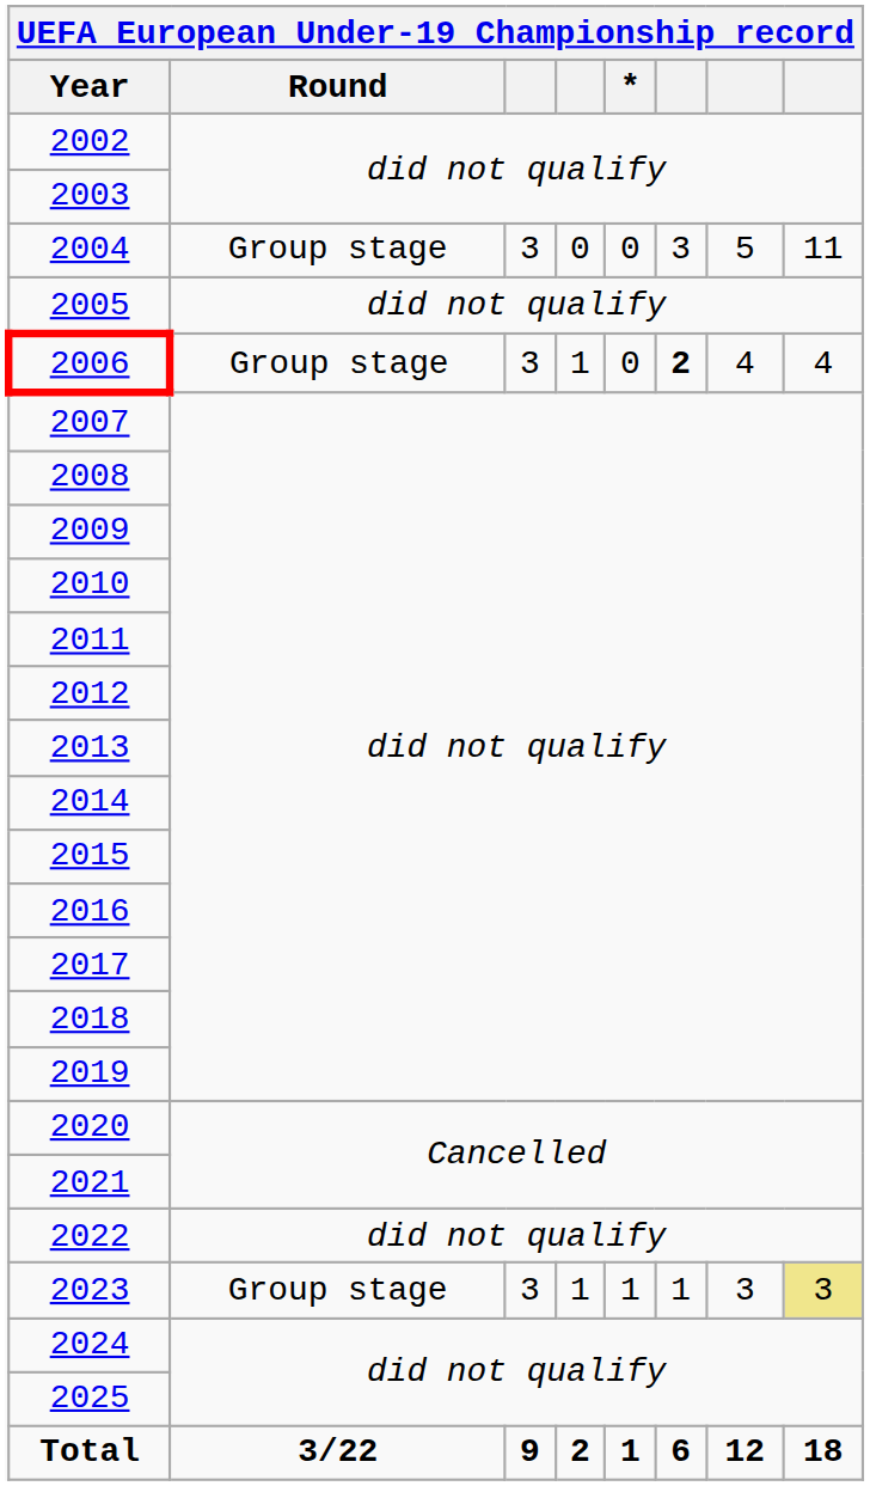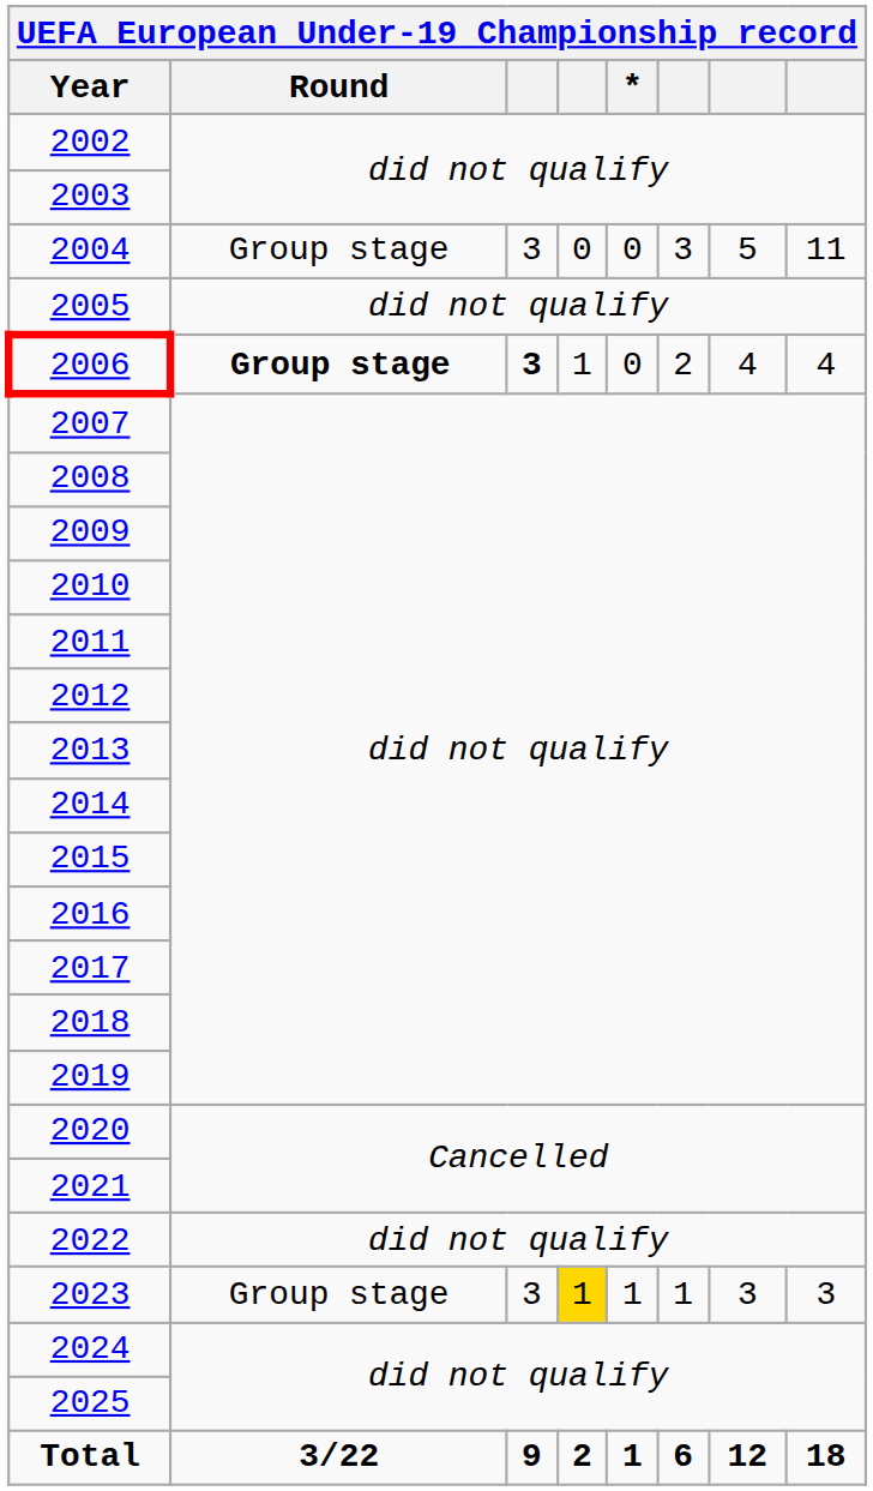2006 | UEFA European Under-19 Championship record / Round: normal -> bold
2006 | column 3: normal -> bold
2006 | column 6: bold -> normal
2023 | column 4: no background -> gold background
2023 | column 8: khaki background -> no background
